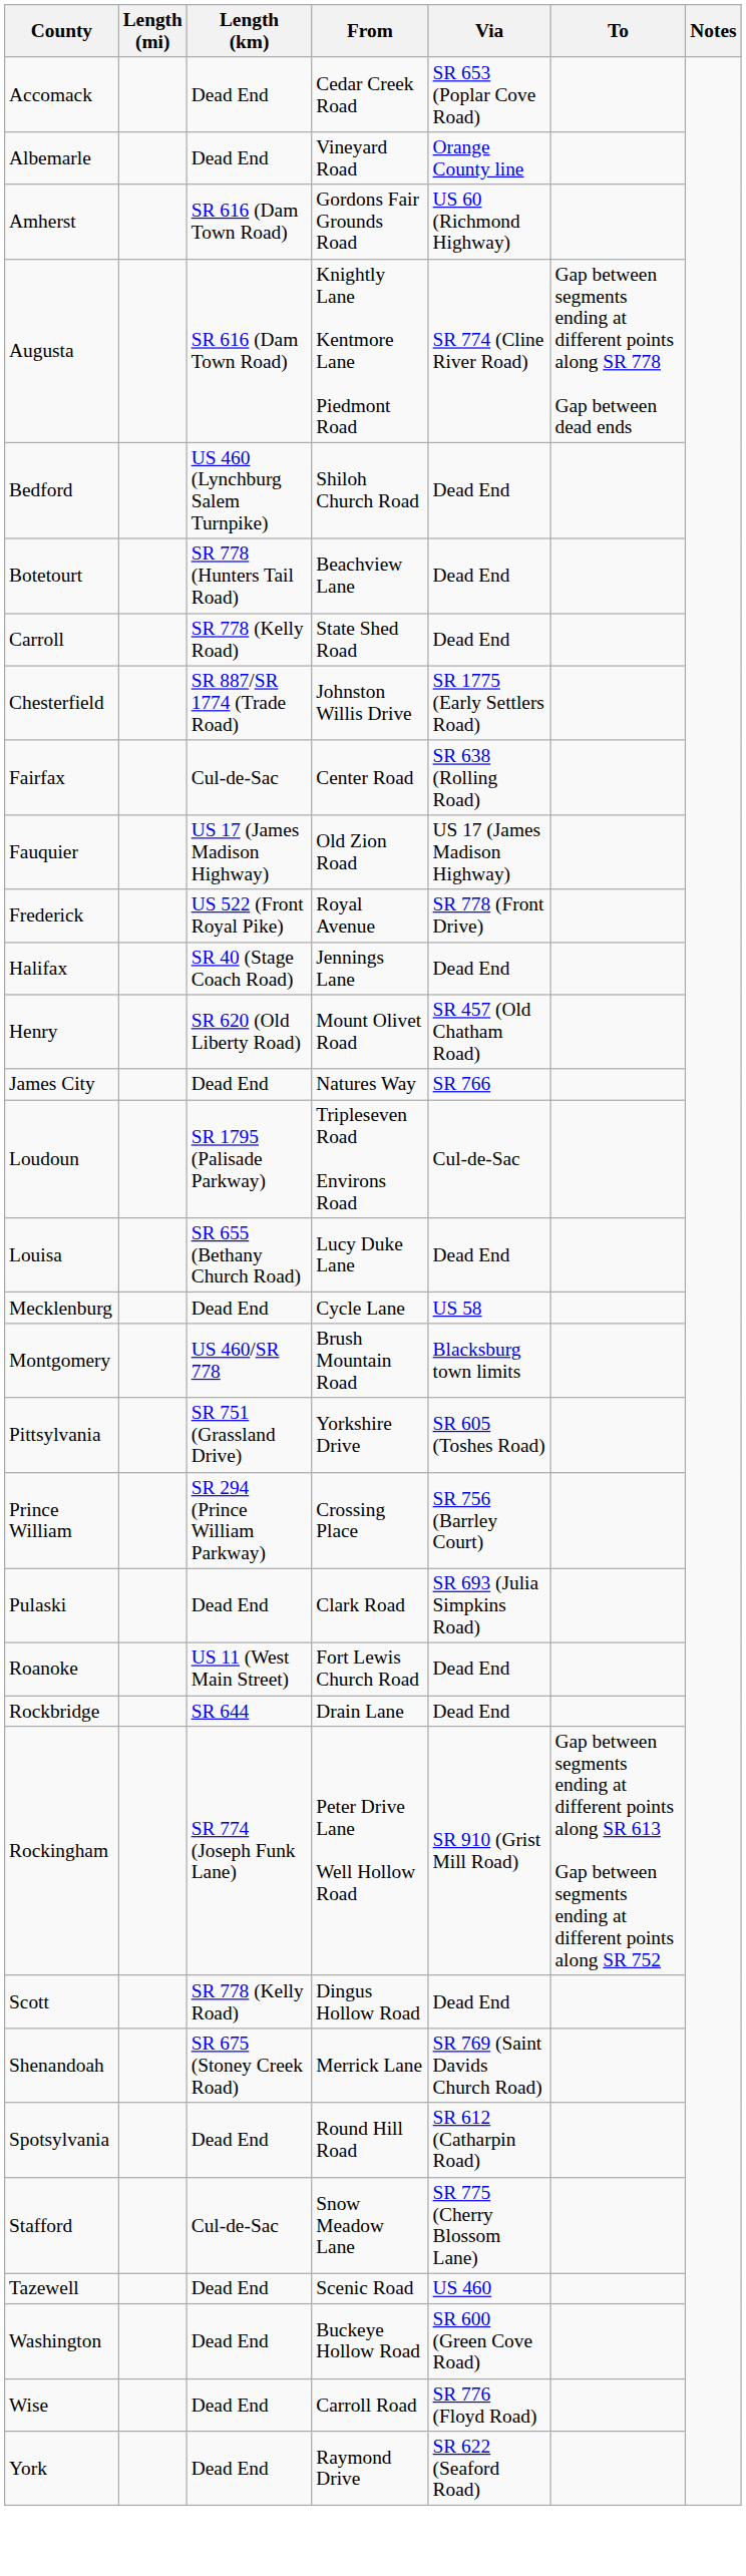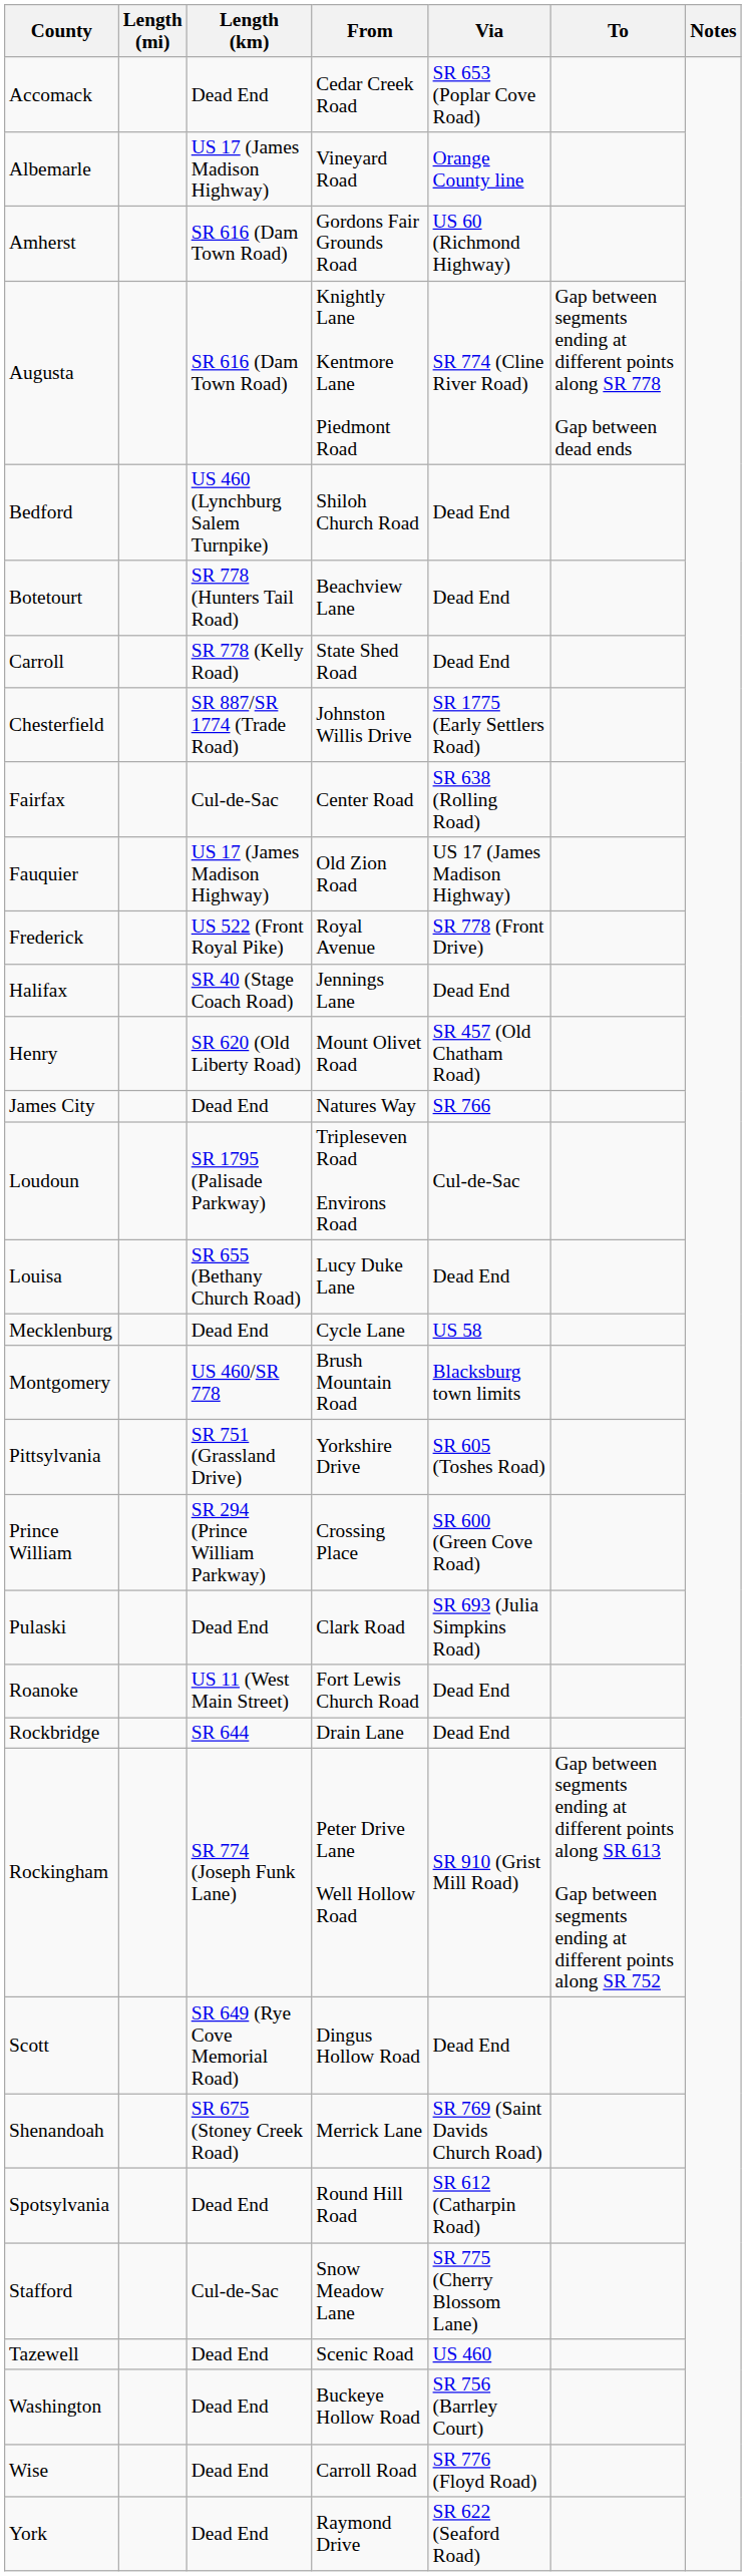Albemarle | Length (km): Dead End -> US 17 (James Madison Highway)
Prince William | Via: SR 756 (Barrley Court) -> SR 600 (Green Cove Road)
Scott | Length (km): SR 778 (Kelly Road) -> SR 649 (Rye Cove Memorial Road)
Washington | Via: SR 600 (Green Cove Road) -> SR 756 (Barrley Court)
